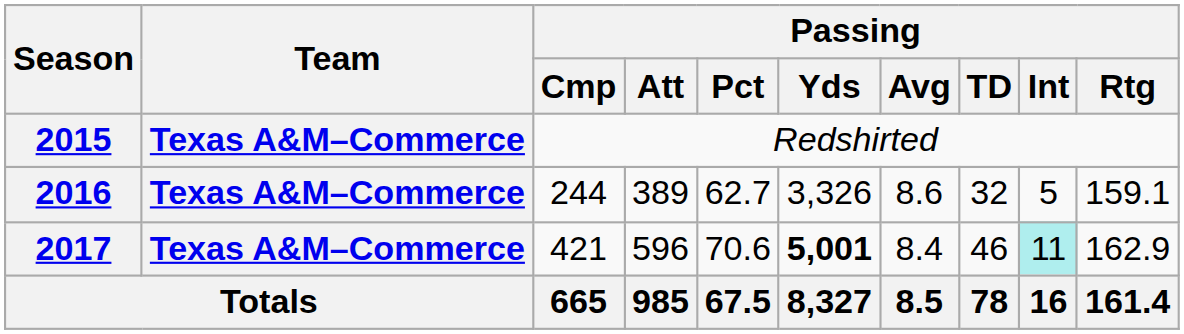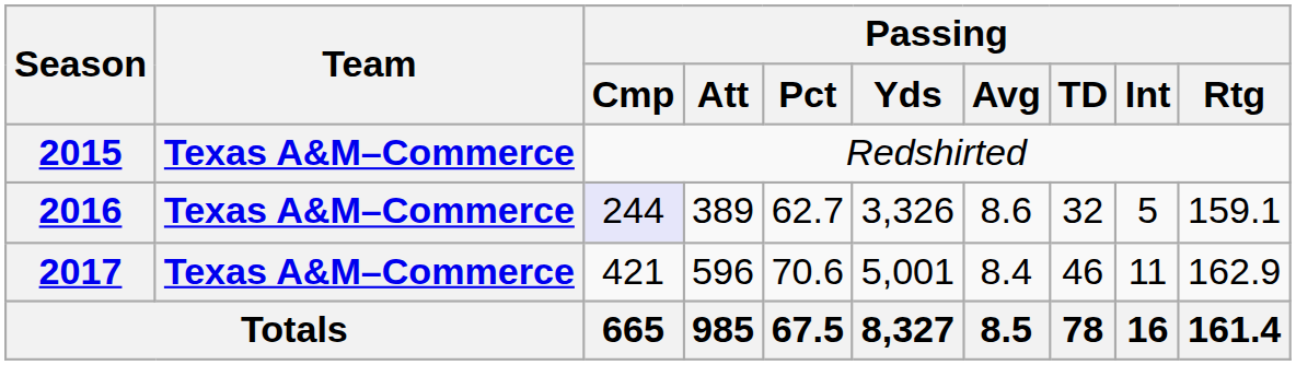2016 | Passing / Cmp: no background -> lavender background
2017 | Passing / Yds: bold -> normal
2017 | Passing / Int: paleturquoise background -> no background
